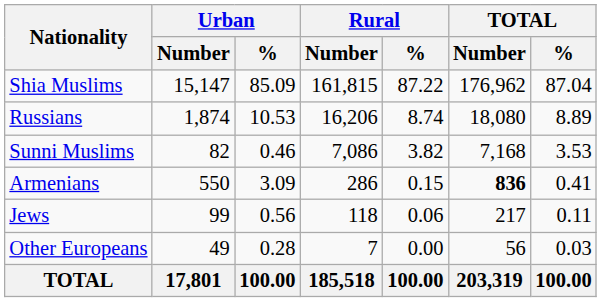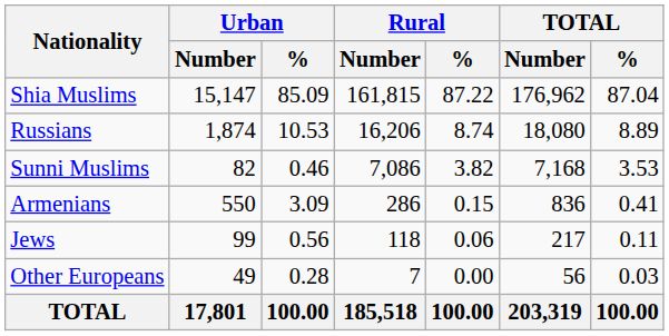Armenians | TOTAL / Number: bold -> normal
